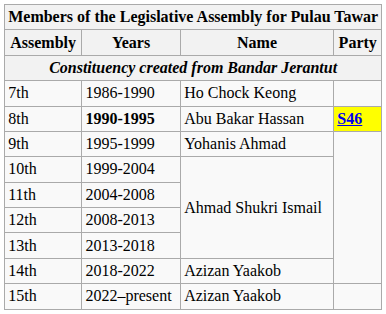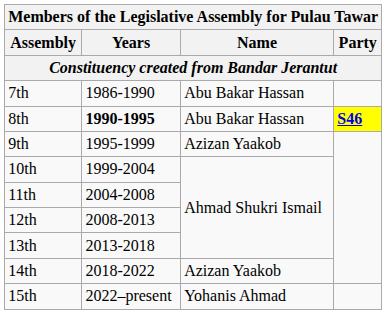7th | Name: Ho Chock Keong -> Abu Bakar Hassan
9th | Name: Yohanis Ahmad -> Azizan Yaakob
15th | Name: Azizan Yaakob -> Yohanis Ahmad
